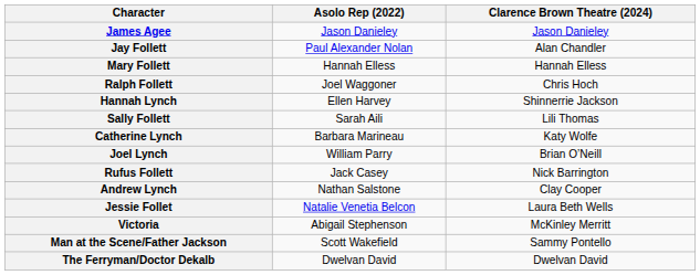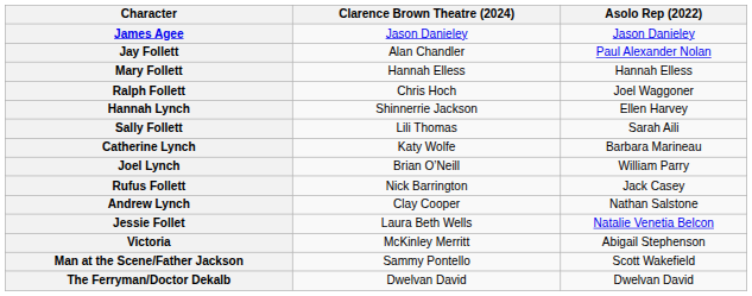columns swapped: Asolo Rep (2022) <-> Clarence Brown Theatre (2024)
